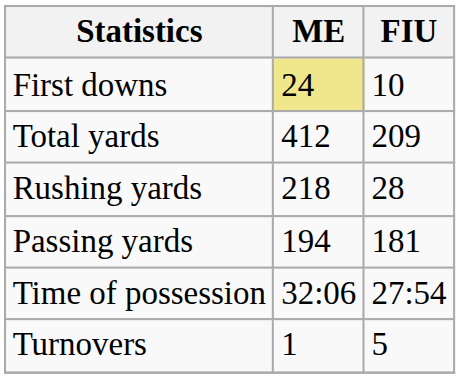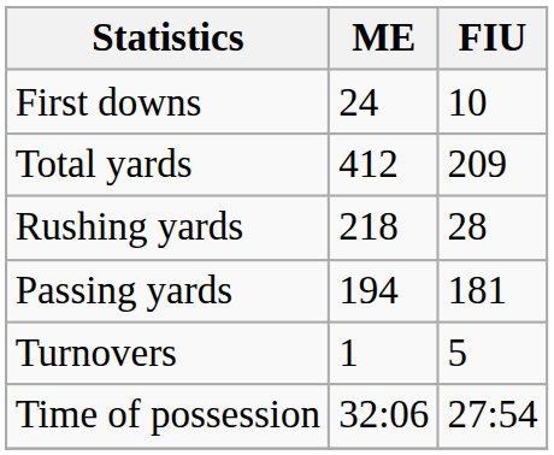First downs | ME: khaki background -> no background
rows swapped: Turnovers <-> Time of possession
